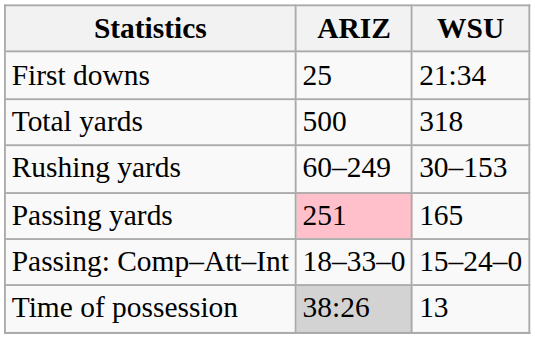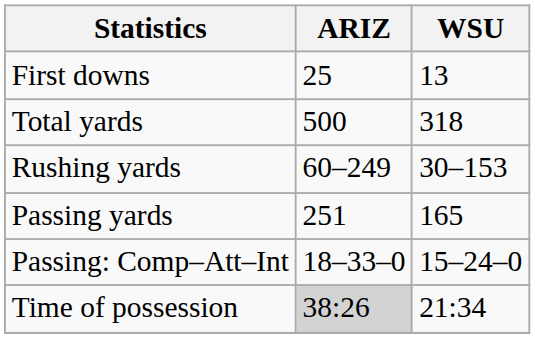First downs | WSU: 21:34 -> 13
Passing yards | ARIZ: pink background -> no background
Time of possession | WSU: 13 -> 21:34
